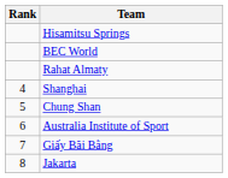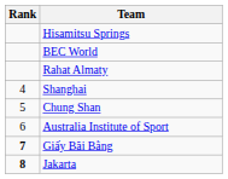Giấy Bãi Bằng | Rank: normal -> bold
Jakarta | Rank: normal -> bold
